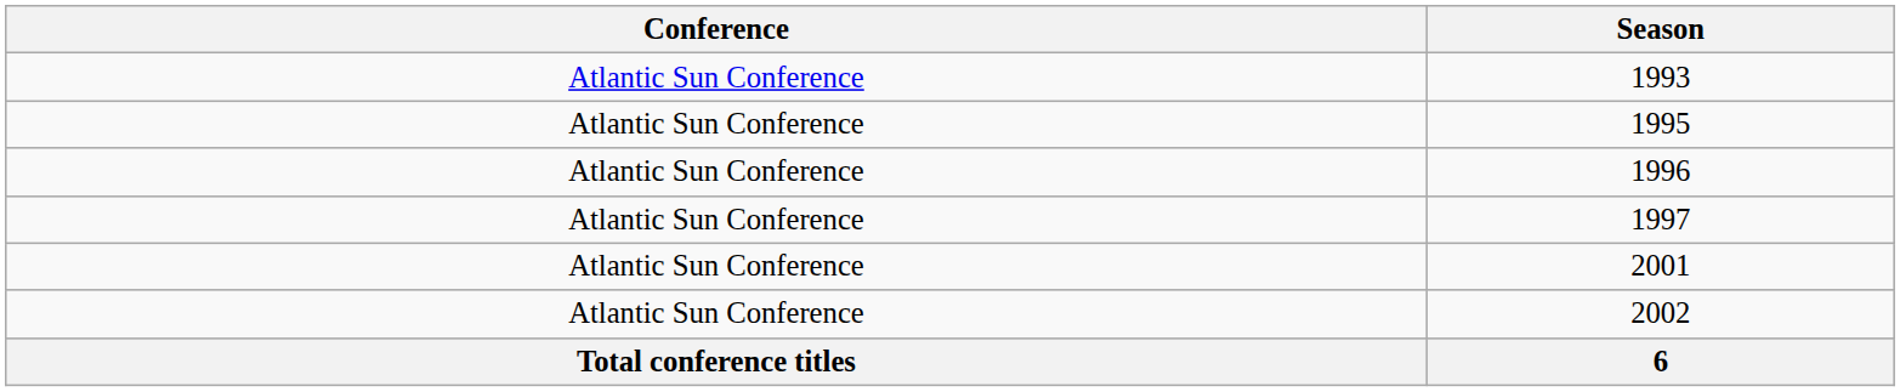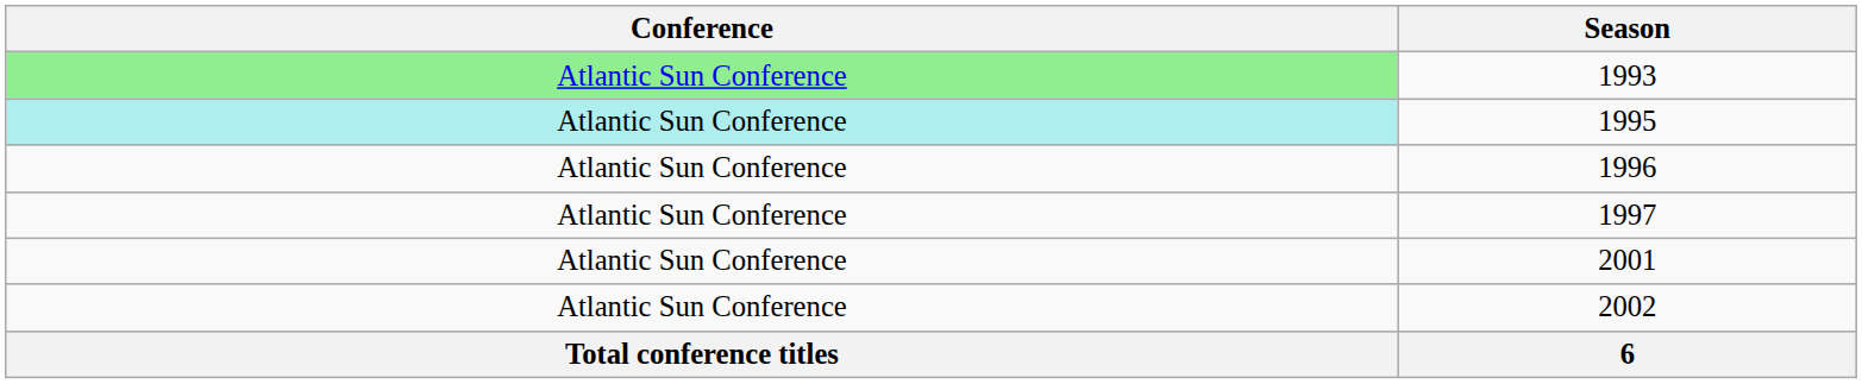1993 | Conference: no background -> lightgreen background
1995 | Conference: no background -> paleturquoise background
